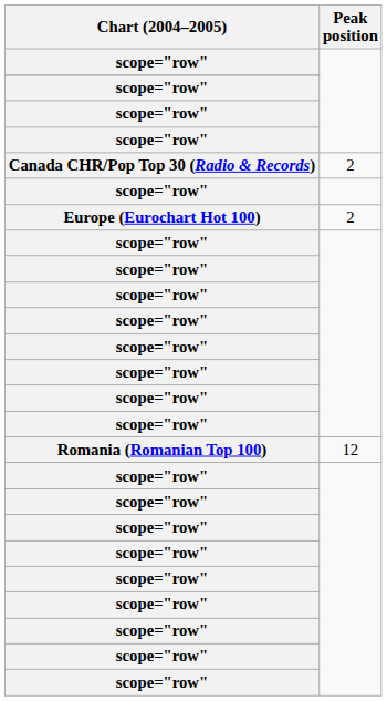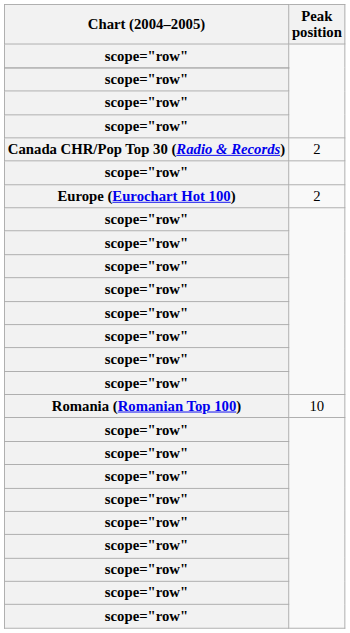Romania (Romanian Top 100) | Peak position: 12 -> 10
